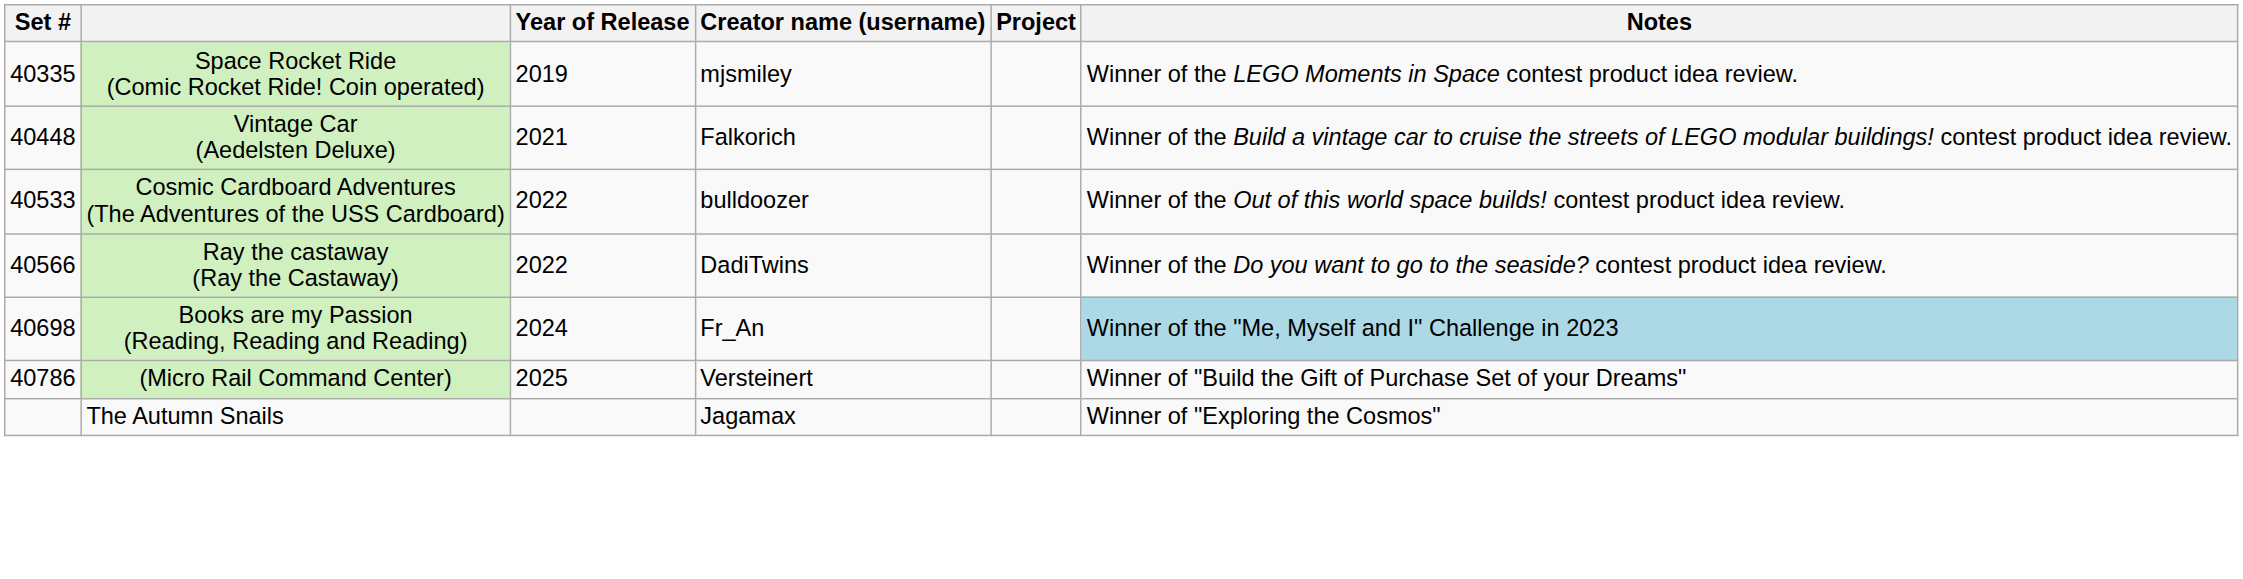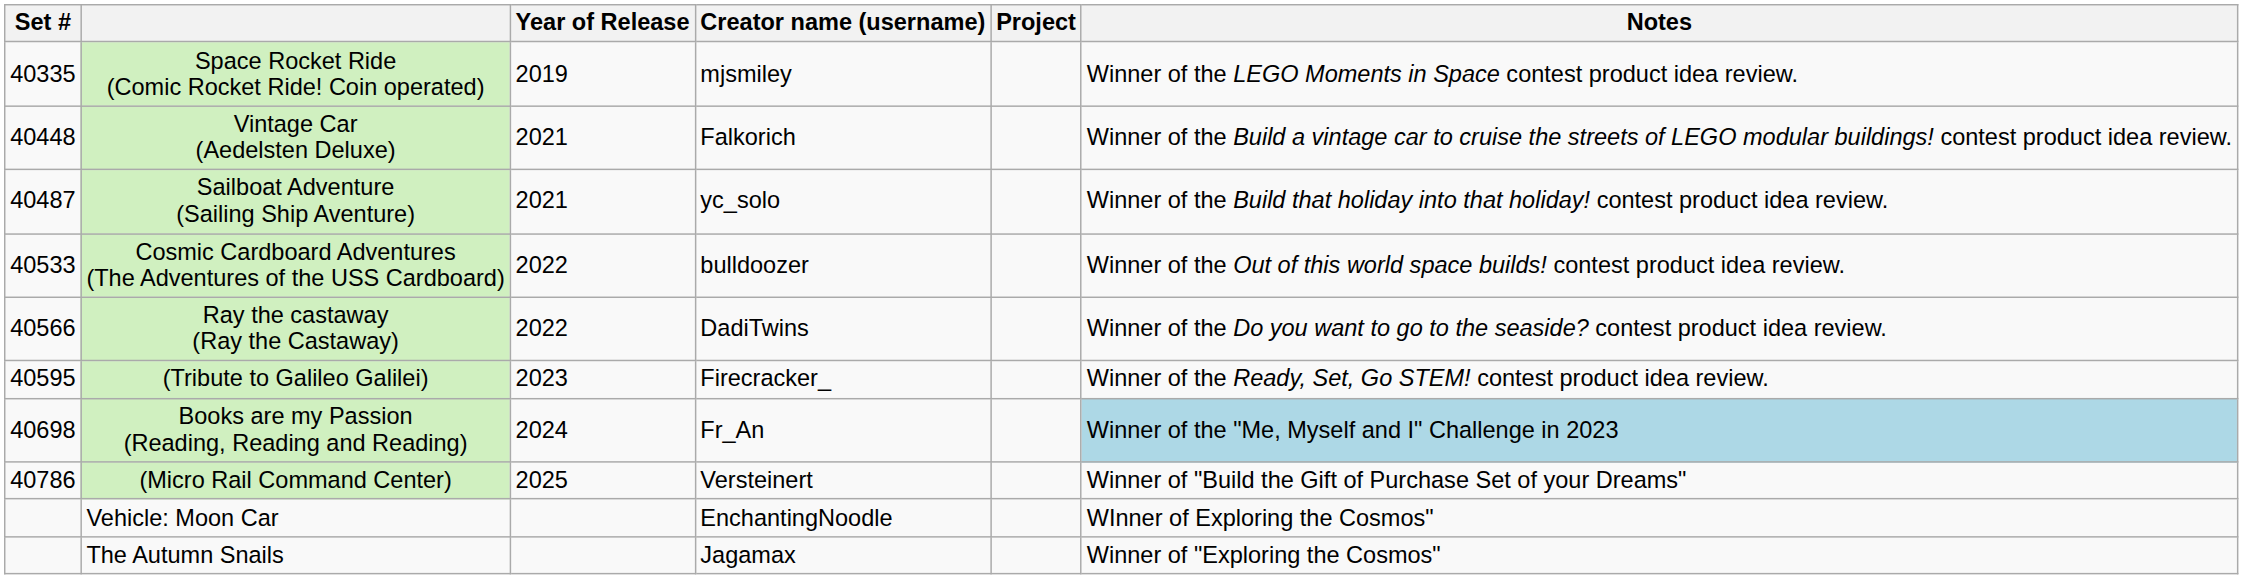+ row: 40487 | Sailboat Adventure (Sailing Ship Aventure) | 2021 | yc_solo | Winner of the Build that holiday into that holiday! contest product idea review.
+ row: 40595 | (Tribute to Galileo Galilei) | 2023 | Firecracker_ | Winner of the Ready, Set, Go STEM! contest product idea review.
+ row: Vehicle: Moon Car | EnchantingNoodle | WInner of Exploring the Cosmos"
